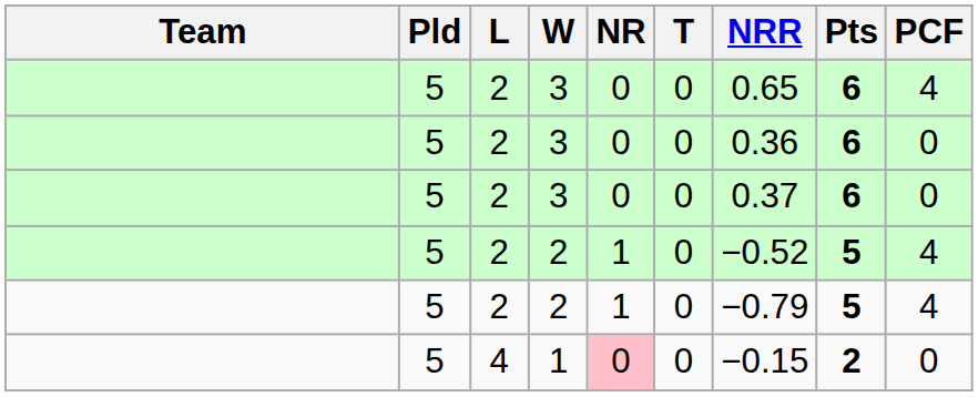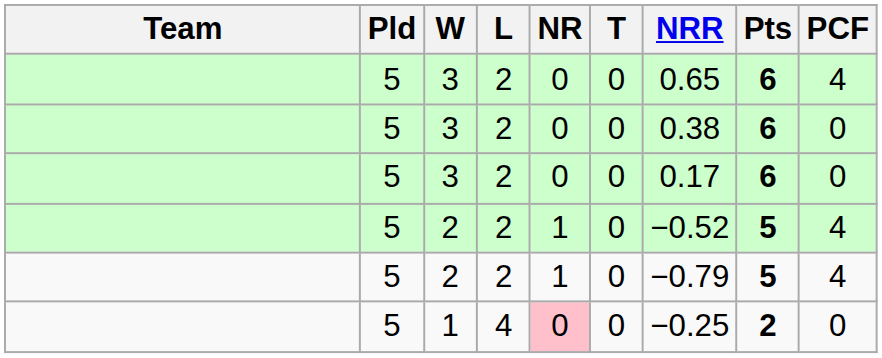columns swapped: W <-> L
row 3 | NRR: 0.36 -> 0.38
row 4 | NRR: 0.37 -> 0.17
row 7 | NRR: −0.15 -> −0.25
